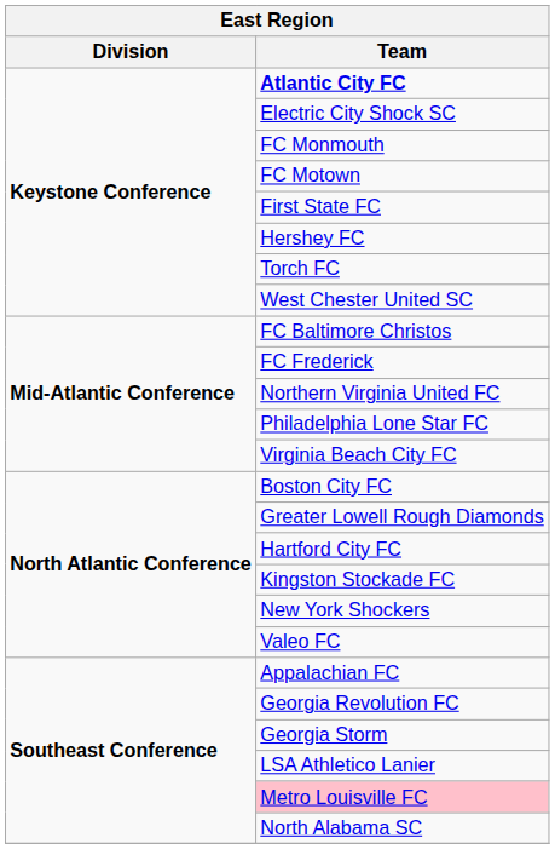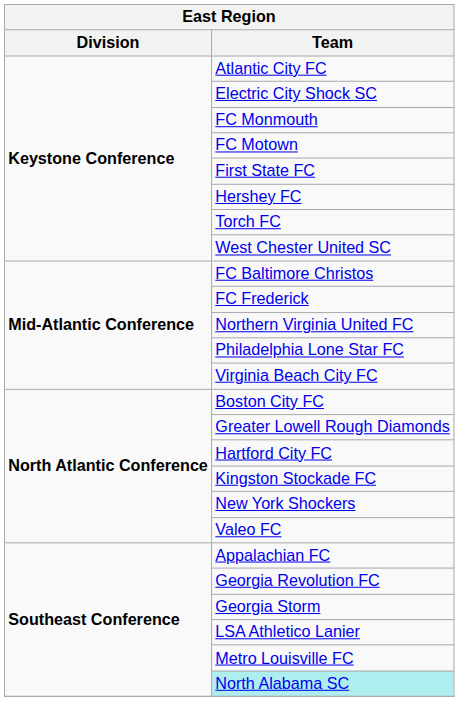Atlantic City FC | Team: bold -> normal
Metro Louisville FC | Team: pink background -> no background
North Alabama SC | Team: no background -> paleturquoise background
